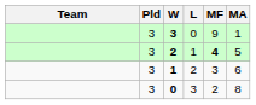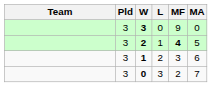row 2 | MA: 1 -> 0
row 5 | MA: 8 -> 7
